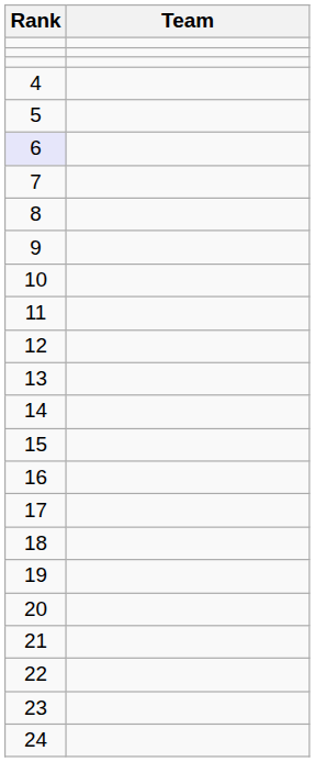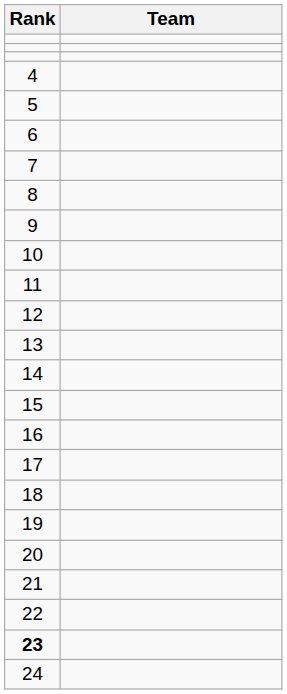row 7 | Rank: lavender background -> no background
row 24 | Rank: normal -> bold
